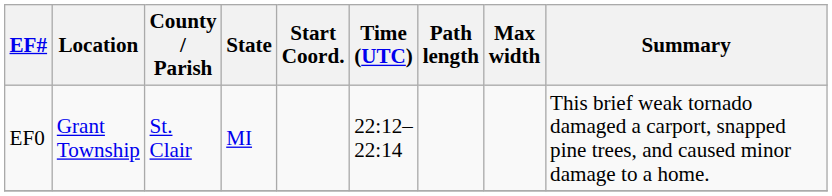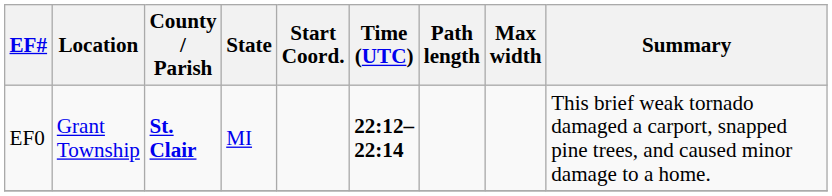EF0 | County / Parish: normal -> bold
EF0 | Time (UTC): normal -> bold
